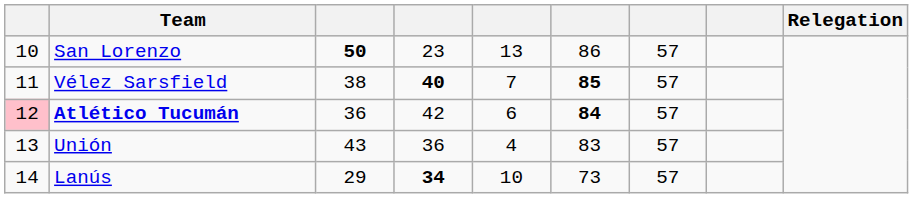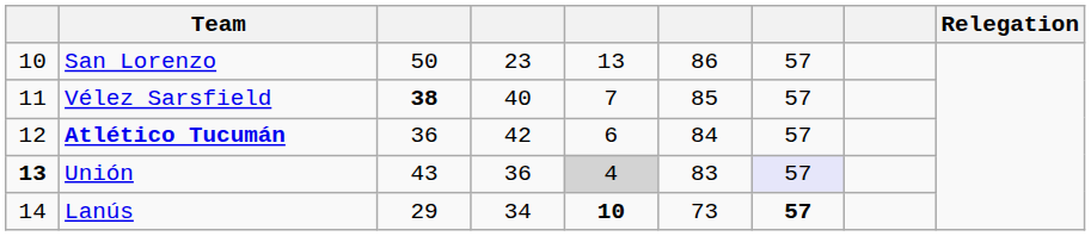San Lorenzo | column 3: bold -> normal
Vélez Sarsfield | column 3: normal -> bold
Vélez Sarsfield | column 4: bold -> normal
Vélez Sarsfield | column 6: bold -> normal
Atlético Tucumán | column 1: pink background -> no background
Atlético Tucumán | column 6: bold -> normal
Unión | column 1: normal -> bold
Unión | column 5: no background -> lightgrey background
Unión | column 7: no background -> lavender background
Lanús | column 4: bold -> normal
Lanús | column 5: normal -> bold
Lanús | column 7: normal -> bold
